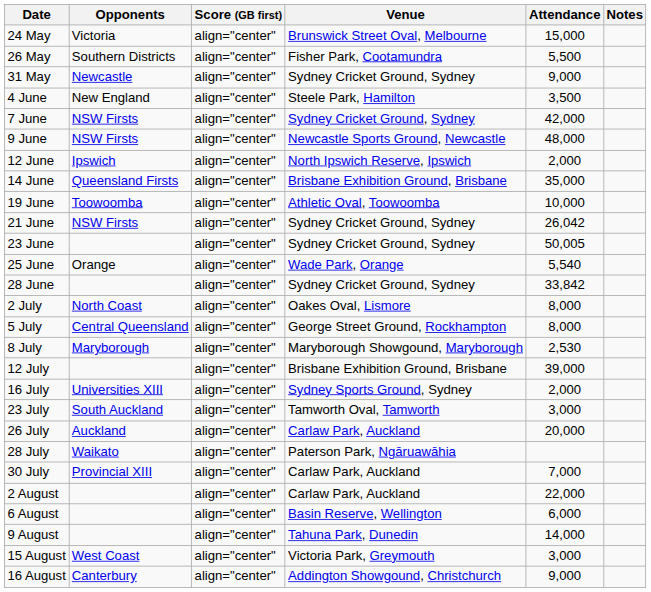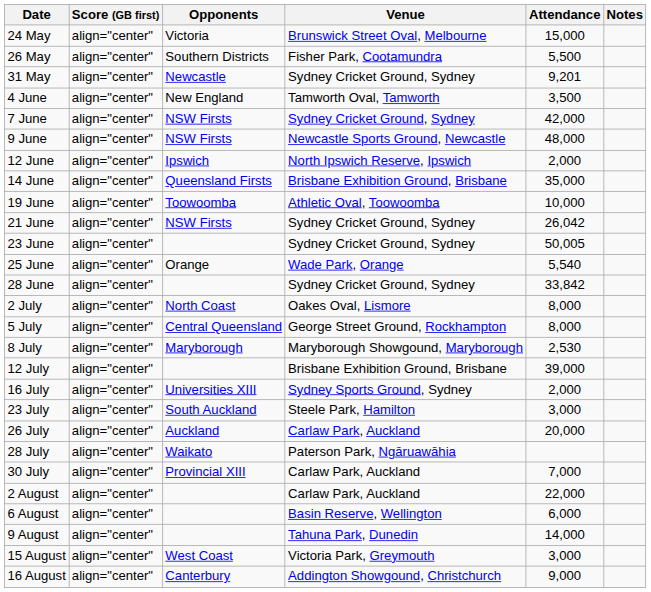columns swapped: Opponents <-> Score (GB first)
31 May | Attendance: 9,000 -> 9,201
4 June | Venue: Steele Park, Hamilton -> Tamworth Oval, Tamworth
23 July | Venue: Tamworth Oval, Tamworth -> Steele Park, Hamilton
